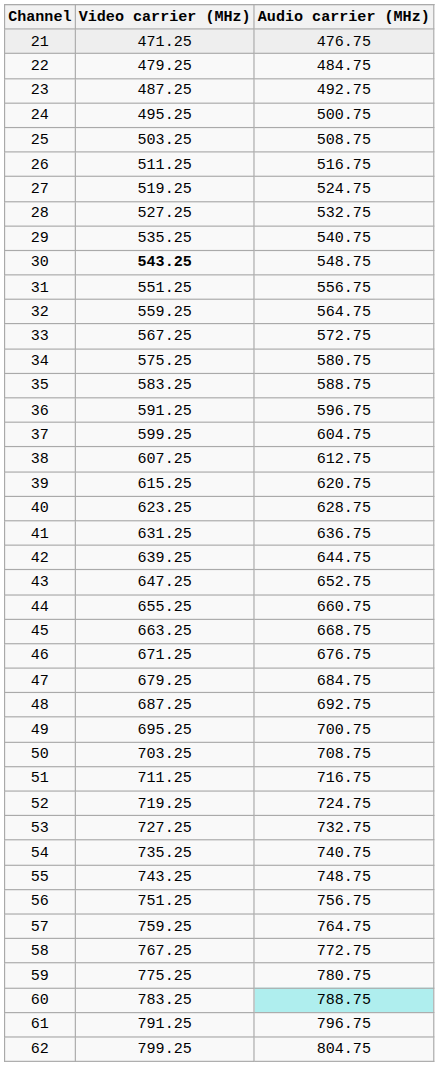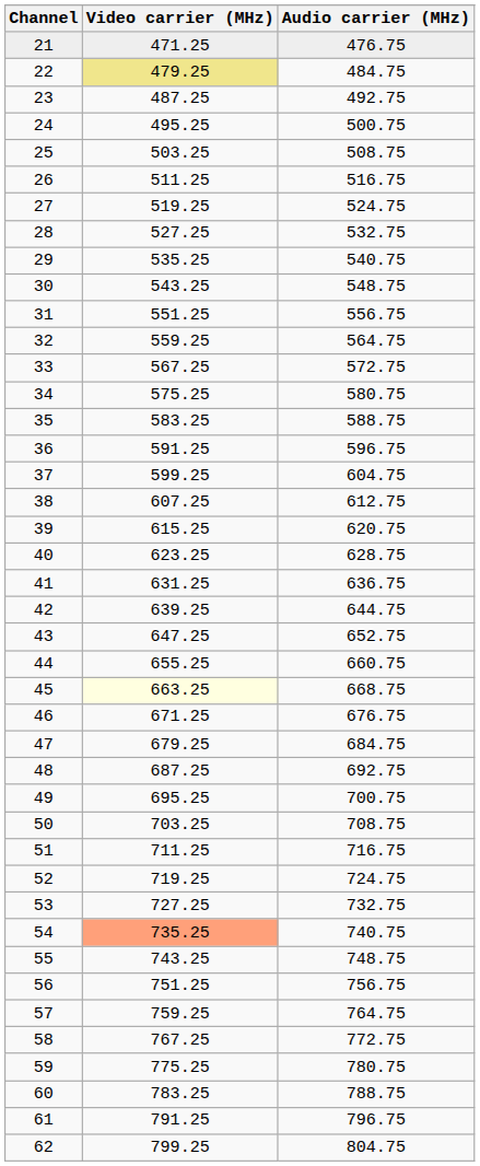22 | Video carrier (MHz): no background -> khaki background
30 | Video carrier (MHz): bold -> normal
45 | Video carrier (MHz): no background -> lightyellow background
54 | Video carrier (MHz): no background -> lightsalmon background
60 | Audio carrier (MHz): paleturquoise background -> no background
